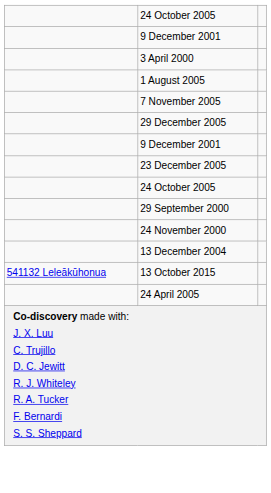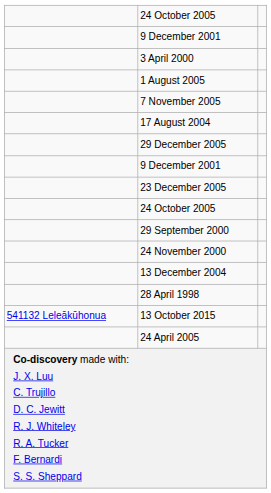+ row: 17 August 2004
+ row: 28 April 1998
